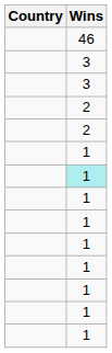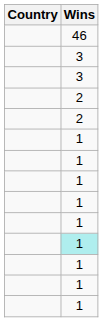row 8 | Wins: paleturquoise background -> no background
row 12 | Wins: no background -> paleturquoise background
